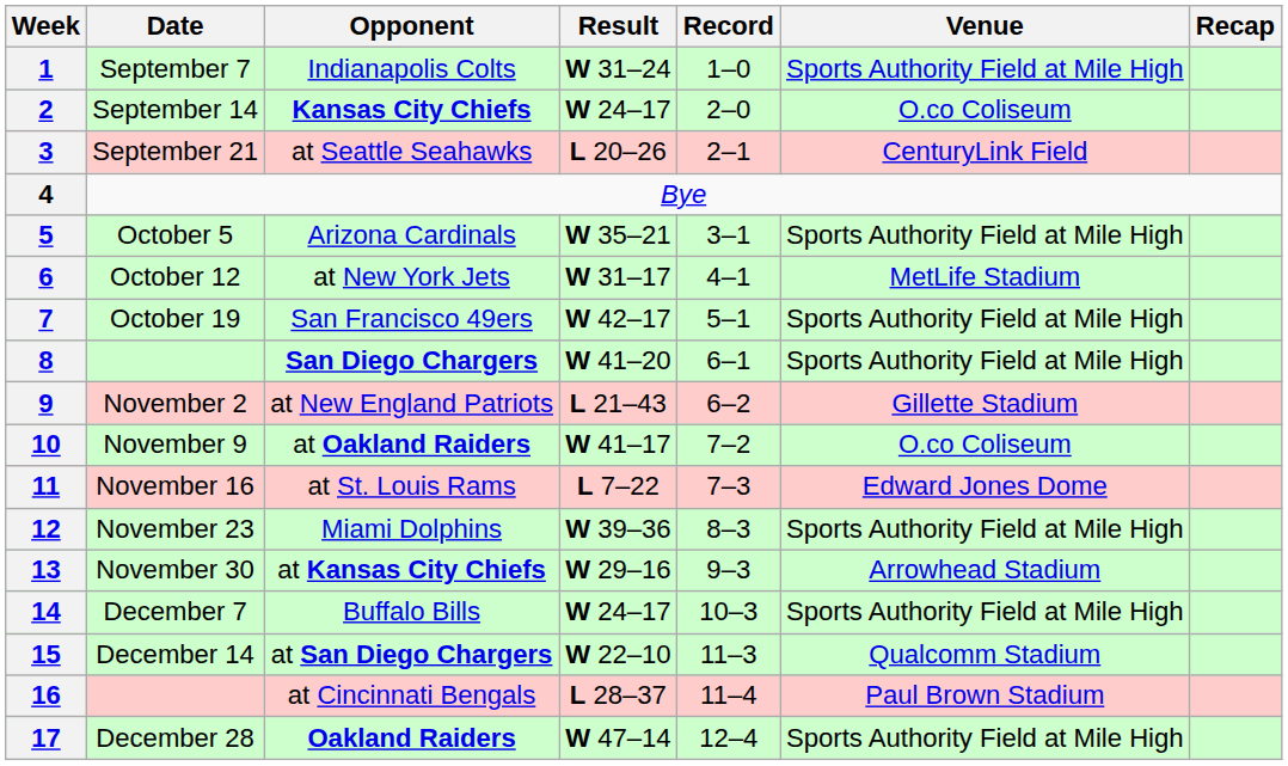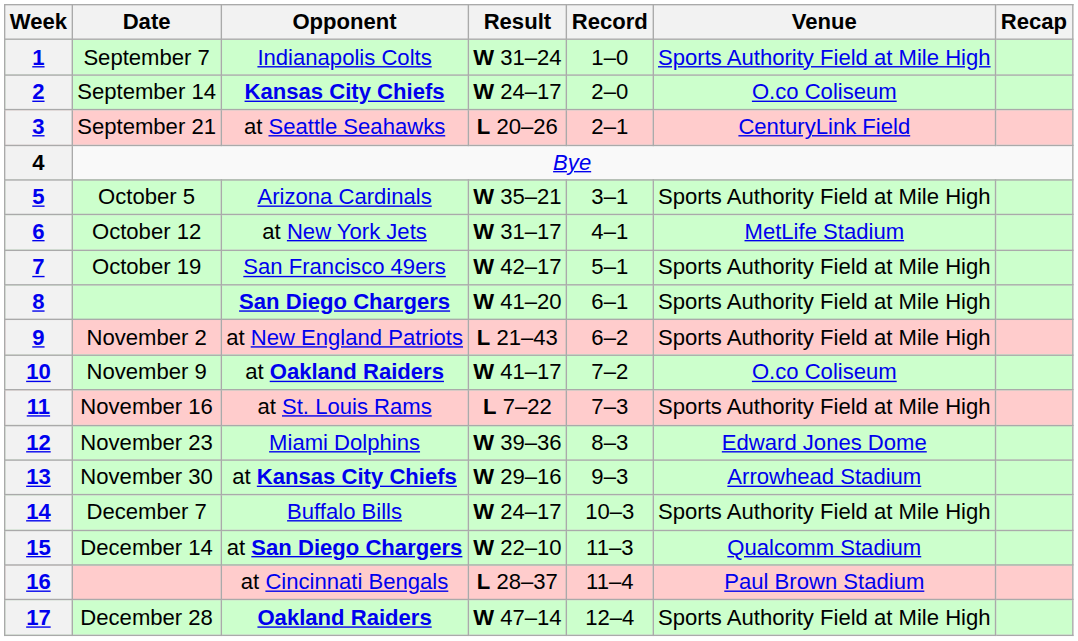9 | Venue: Gillette Stadium -> Sports Authority Field at Mile High
11 | Venue: Edward Jones Dome -> Sports Authority Field at Mile High
12 | Venue: Sports Authority Field at Mile High -> Edward Jones Dome
